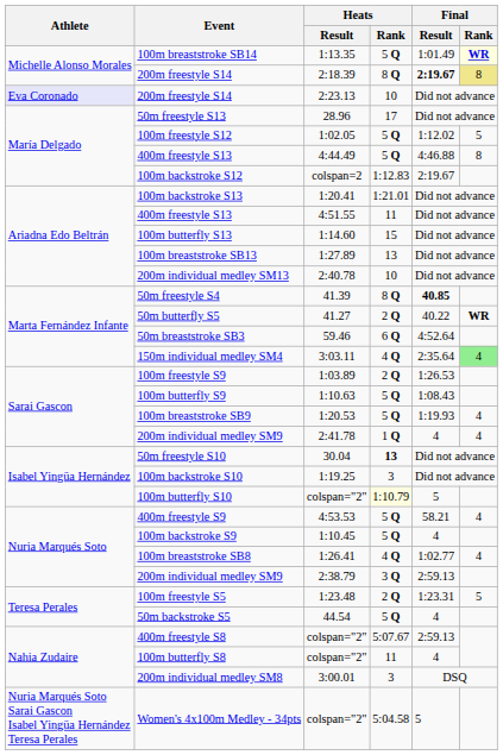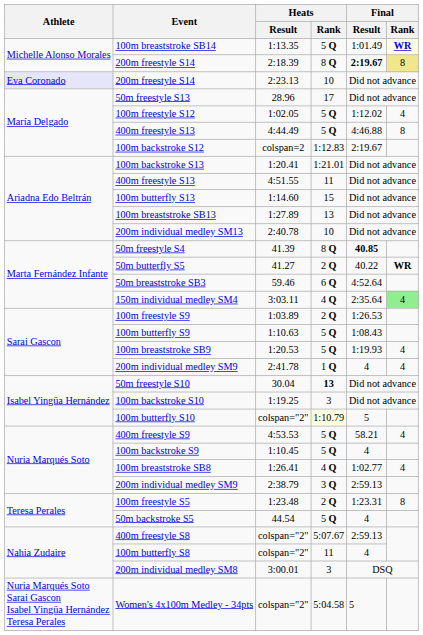100m freestyle S12 | Final / Rank: 5 -> 4
100m freestyle S5 | Final / Rank: 5 -> 8
